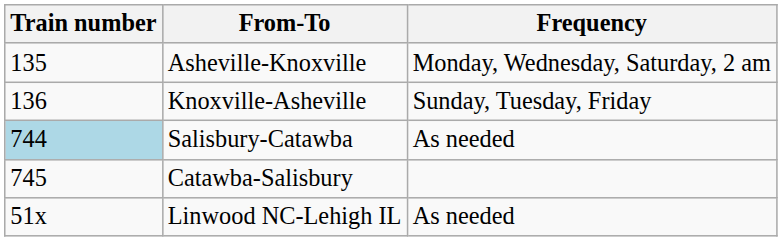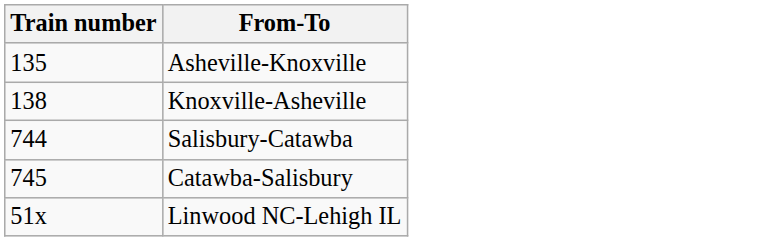- column: Frequency | Monday, Wednesday, Saturday, 2 am | Sunday, Tuesday, Friday | As needed | As needed
Knoxville-Asheville | Train number: 136 -> 138
Salisbury-Catawba | Train number: lightblue background -> no background
